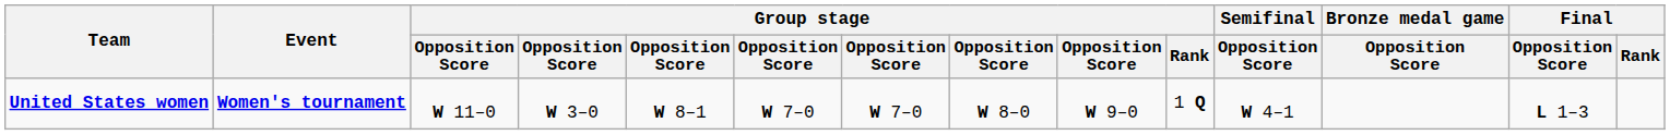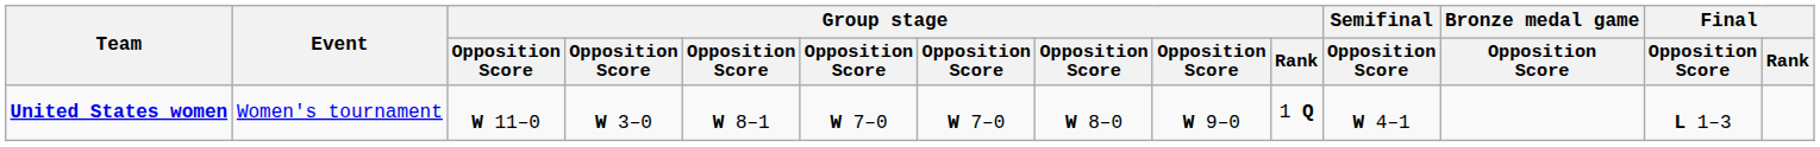United States women | Event: bold -> normal
